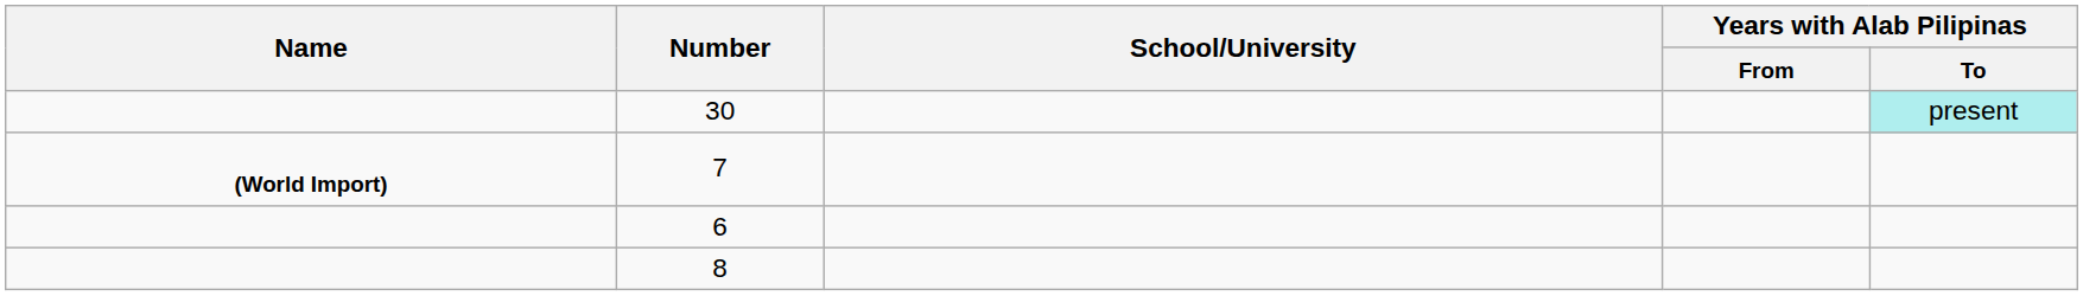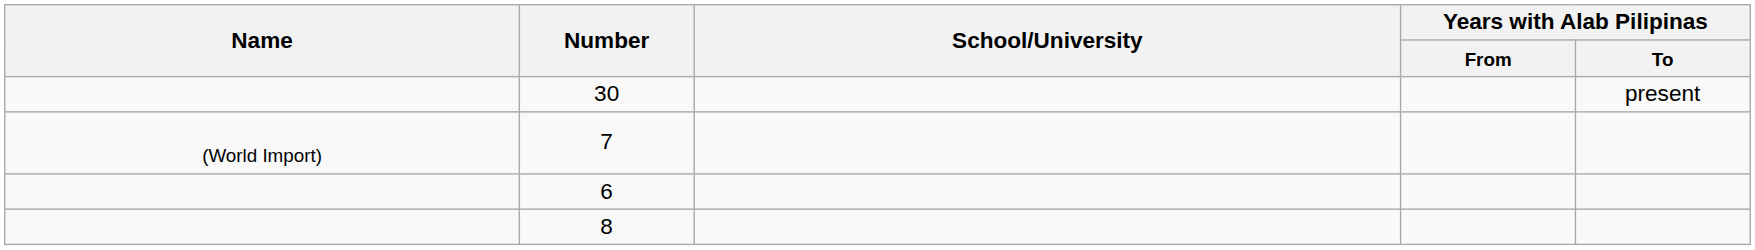30 | Years with Alab Pilipinas / To: paleturquoise background -> no background
7 | Name: bold -> normal
